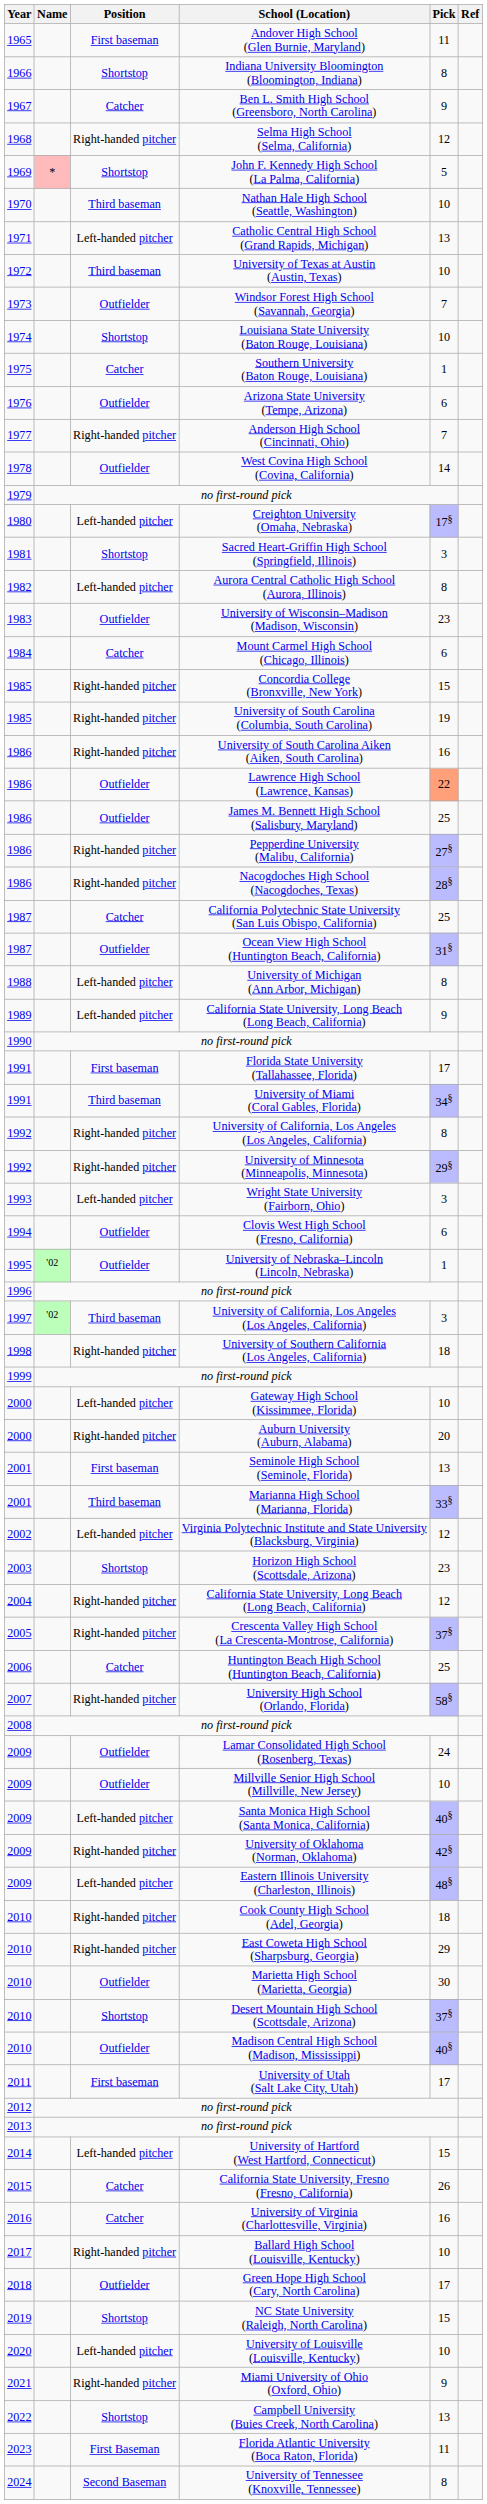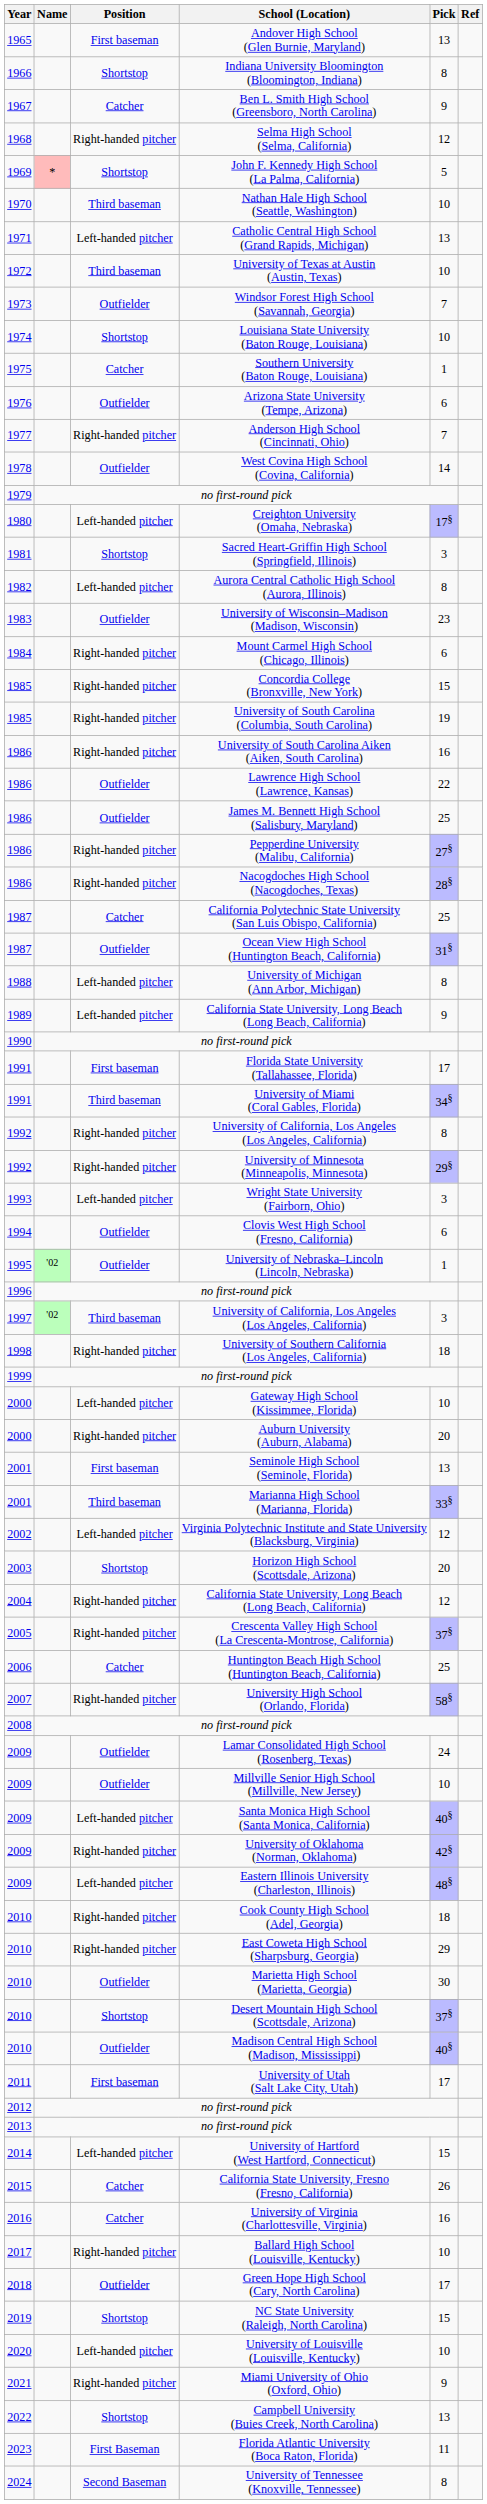Andover High School (Glen Burnie, Maryland) | Pick: 11 -> 13
Mount Carmel High School (Chicago, Illinois) | Position: Catcher -> Right-handed pitcher
Lawrence High School (Lawrence, Kansas) | Pick: lightsalmon background -> no background
Horizon High School (Scottsdale, Arizona) | Pick: 23 -> 20
